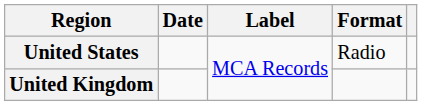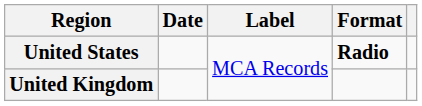United States | Format: normal -> bold
